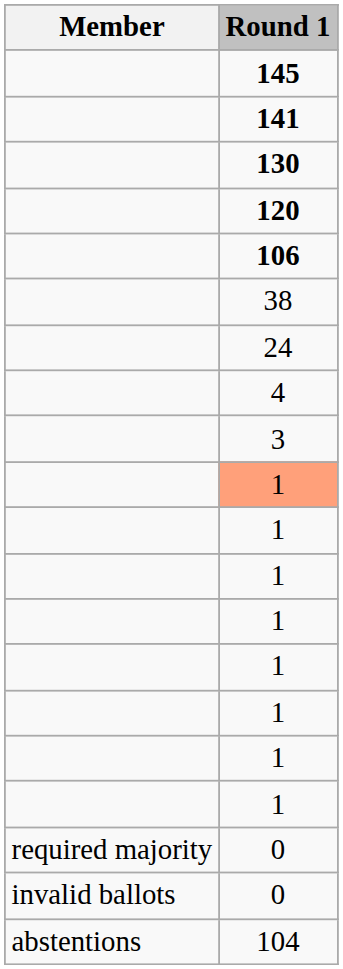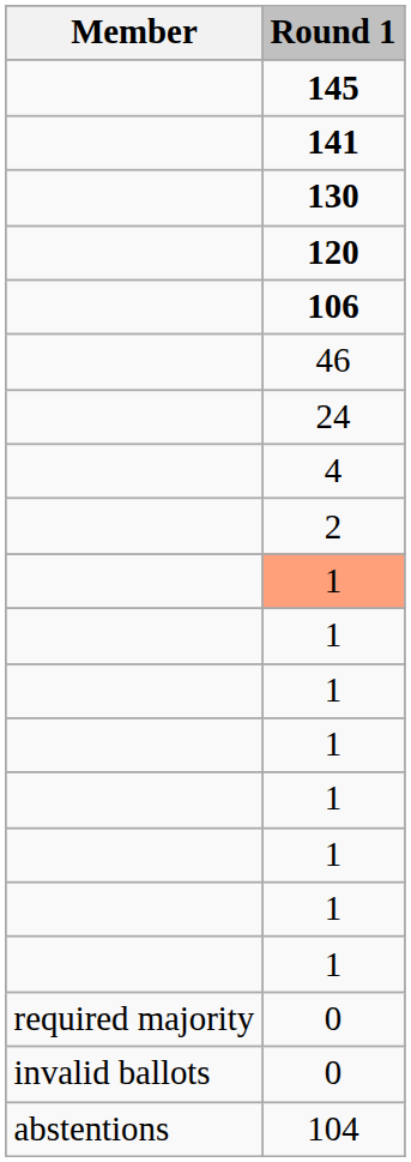row 7 | Round 1: 38 -> 46
row 10 | Round 1: 3 -> 2
